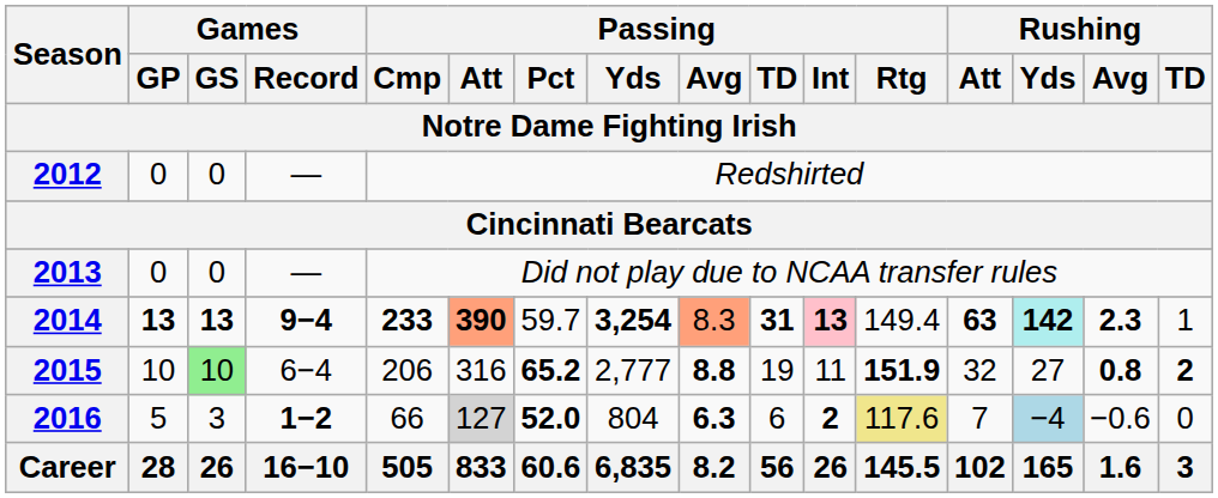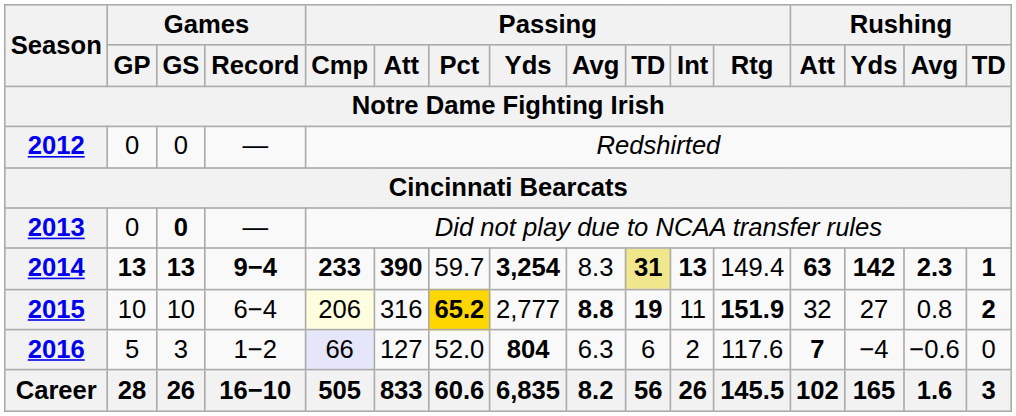2013 | Games / GS: normal -> bold
2014 | Passing / Att: lightsalmon background -> no background
2014 | Passing / Avg: lightsalmon background -> no background
2014 | Passing / TD: no background -> khaki background
2014 | Passing / Int: pink background -> no background
2014 | Rushing / Yds: paleturquoise background -> no background
2014 | Rushing / TD: normal -> bold
2015 | Games / GS: lightgreen background -> no background
2015 | Passing / Cmp: no background -> lightyellow background
2015 | Passing / Pct: no background -> gold background
2015 | Passing / TD: normal -> bold
2015 | Rushing / Avg: bold -> normal
2016 | Games / Record: bold -> normal
2016 | Passing / Cmp: no background -> lavender background
2016 | Passing / Att: lightgrey background -> no background
2016 | Passing / Pct: bold -> normal
2016 | Passing / Yds: normal -> bold
2016 | Passing / Avg: bold -> normal
2016 | Passing / Int: bold -> normal
2016 | Passing / Rtg: khaki background -> no background
2016 | Rushing / Att: normal -> bold
2016 | Rushing / Yds: lightblue background -> no background
